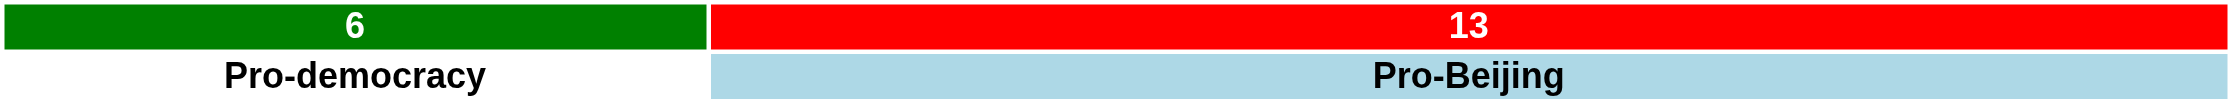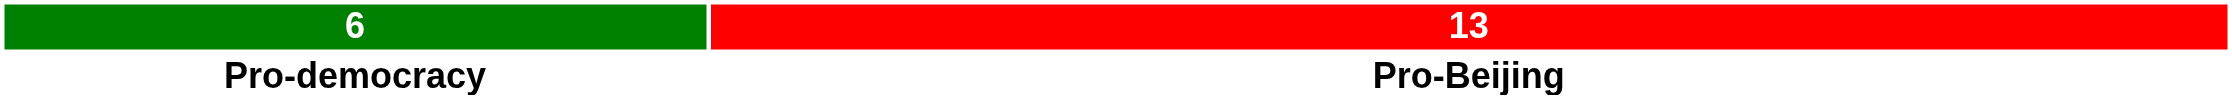Pro-democracy | 13: lightblue background -> no background
